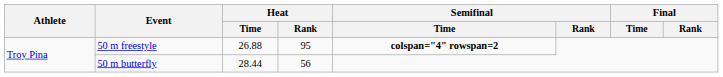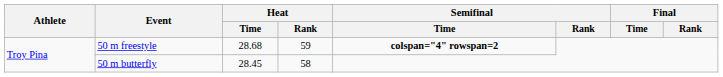50 m freestyle | Heat / Time: 26.88 -> 28.68
50 m freestyle | Heat / Rank: 95 -> 59
50 m butterfly | Heat / Time: 28.44 -> 28.45
50 m butterfly | Heat / Rank: 56 -> 58
